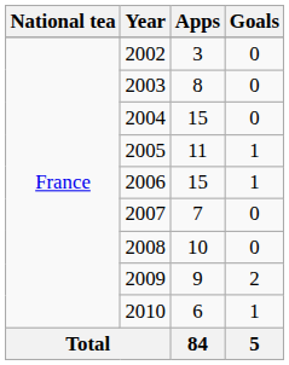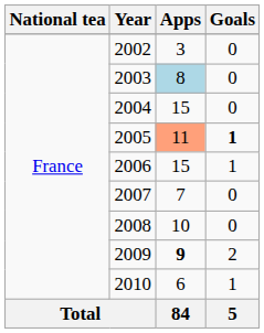2003 | Apps: no background -> lightblue background
2005 | Apps: no background -> lightsalmon background
2005 | Goals: normal -> bold
2009 | Apps: normal -> bold
